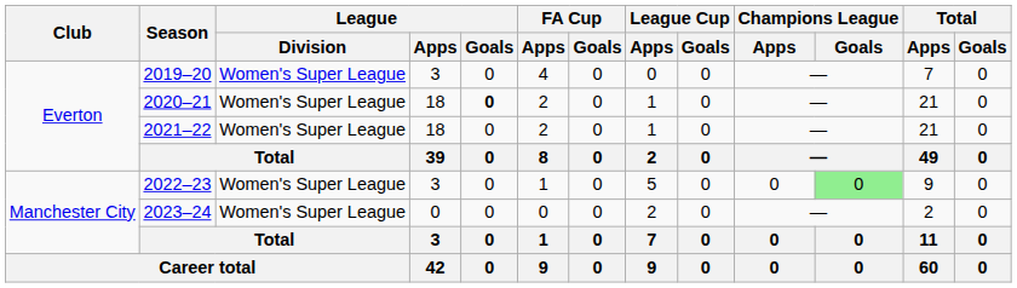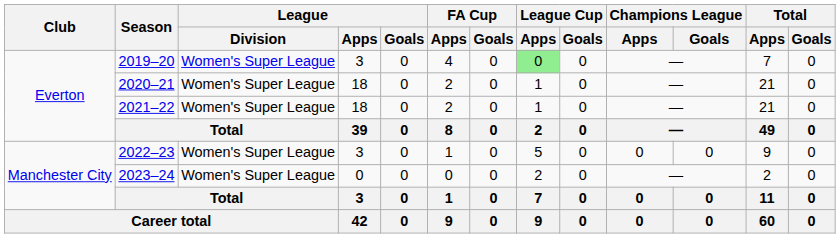2019–20 | League Cup / Apps: no background -> lightgreen background
2020–21 | League / Goals: bold -> normal
2022–23 | Champions League / Goals: lightgreen background -> no background
